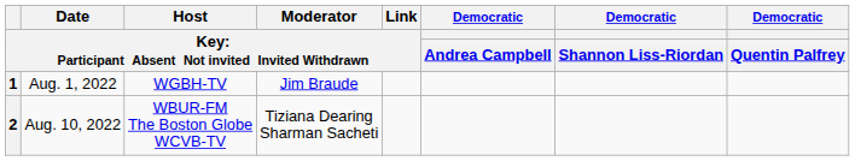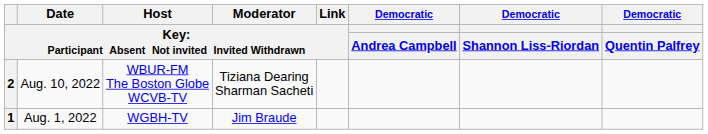rows swapped: 1 <-> 2
